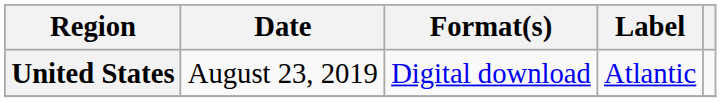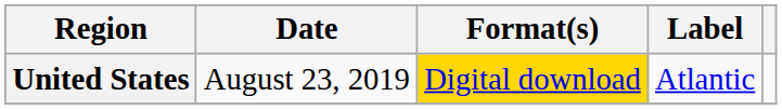United States | Format(s): no background -> gold background
